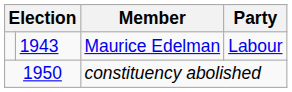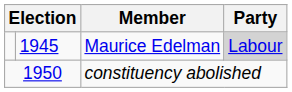Maurice Edelman | column 2: 1943 -> 1945
Maurice Edelman | Party: no background -> lightgrey background
